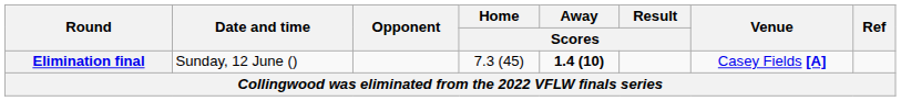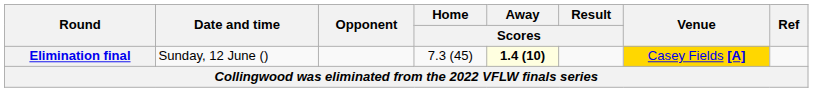Elimination final | Away / Scores: no background -> lightyellow background
Elimination final | Venue: no background -> gold background
